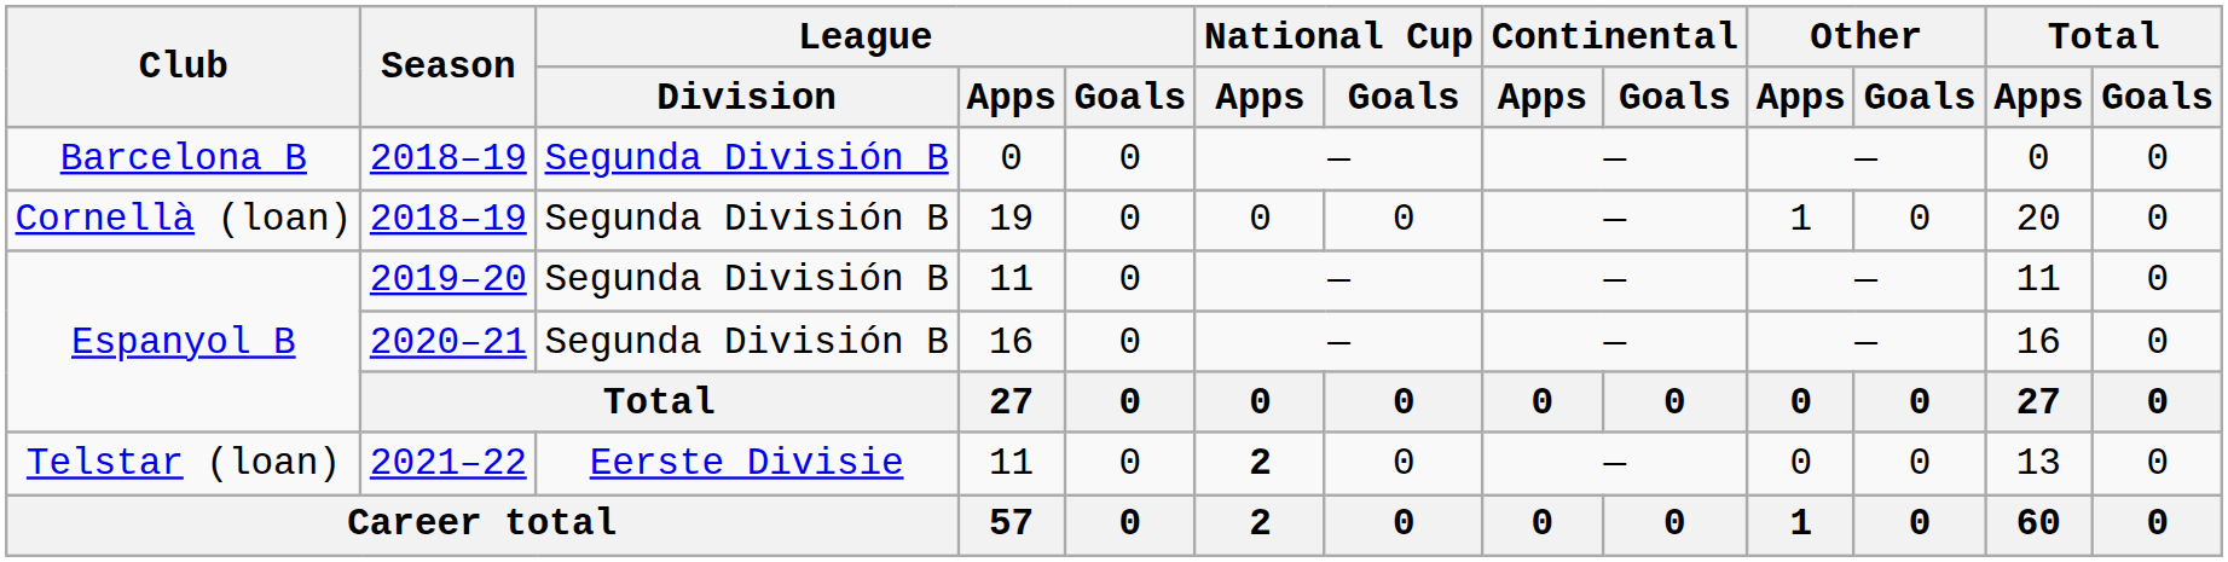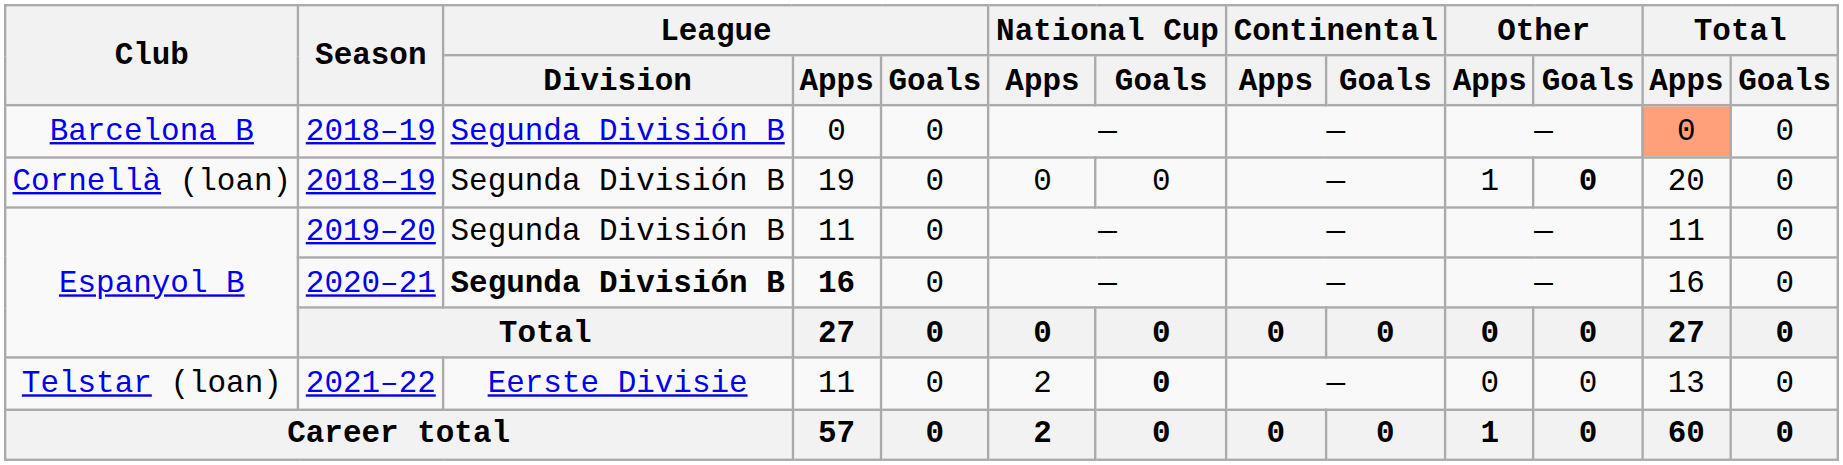Barcelona B | Total / Apps: no background -> lightsalmon background
Cornellà (loan) | Other / Goals: normal -> bold
Espanyol B / 2020–21 | League / Division: normal -> bold
Espanyol B / 2020–21 | League / Apps: normal -> bold
Telstar (loan) | National Cup / Apps: bold -> normal
Telstar (loan) | National Cup / Goals: normal -> bold
